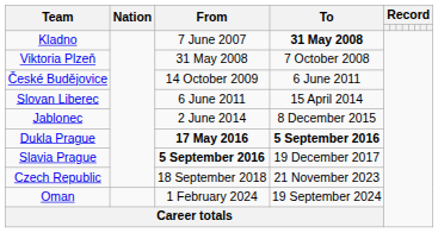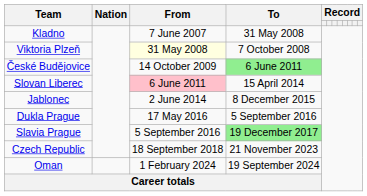Kladno | To: bold -> normal
Viktoria Plzeň | From: no background -> lightyellow background
České Budějovice | To: no background -> lightgreen background
Slovan Liberec | From: no background -> pink background
Dukla Prague | From: bold -> normal
Dukla Prague | To: bold -> normal
Slavia Prague | From: bold -> normal
Slavia Prague | To: no background -> lightgreen background
